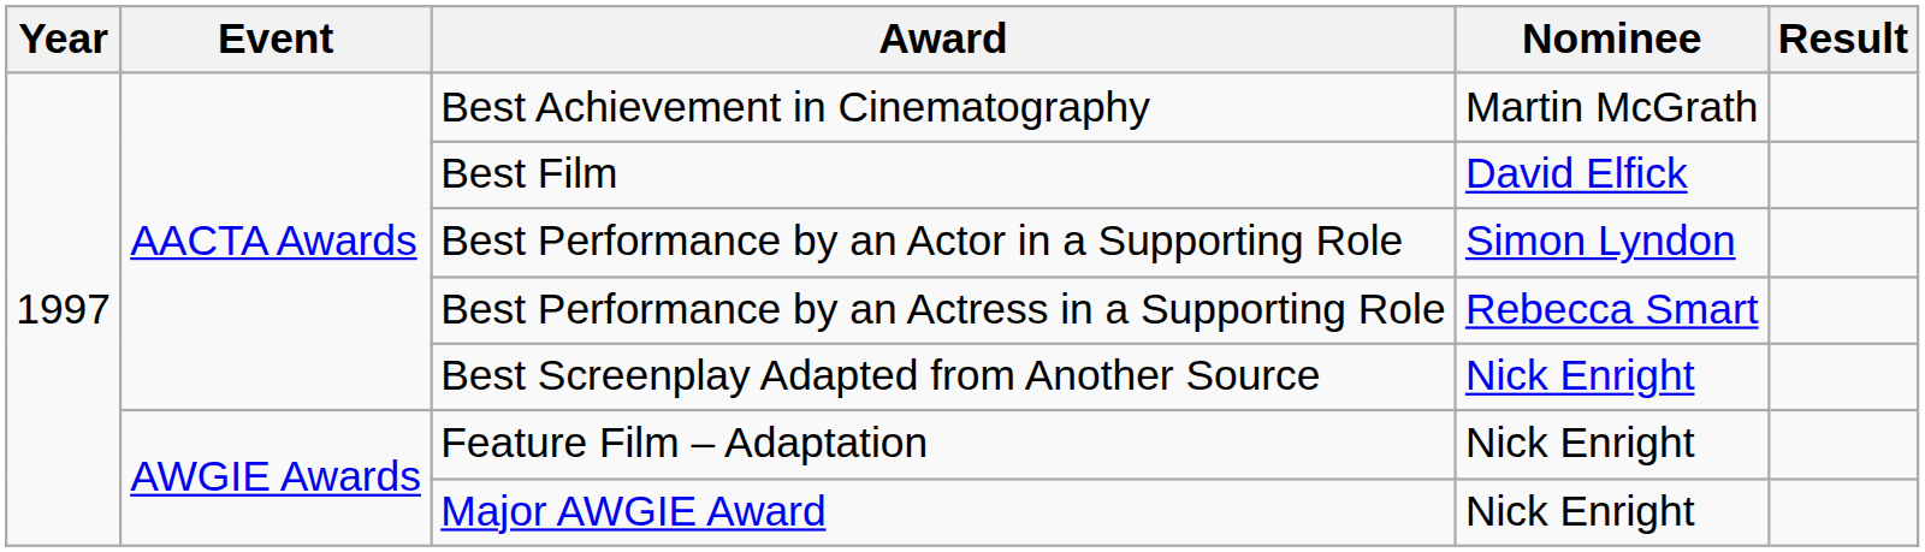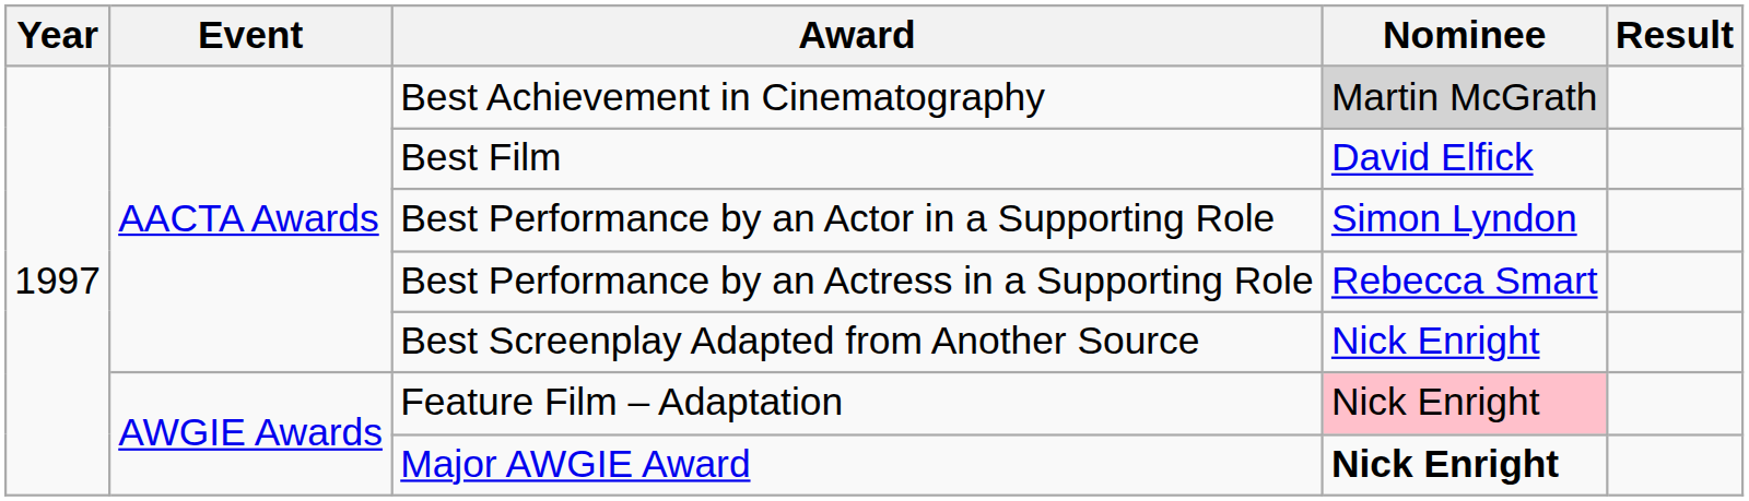Best Achievement in Cinematography | Nominee: no background -> lightgrey background
Feature Film – Adaptation | Nominee: no background -> pink background
Major AWGIE Award | Nominee: normal -> bold
